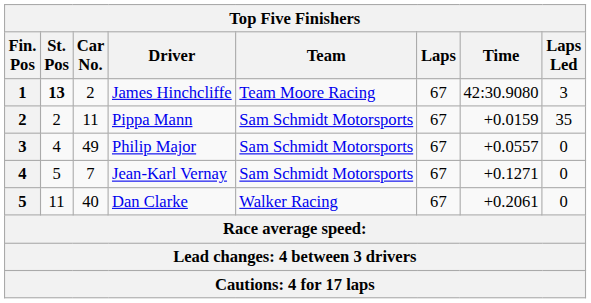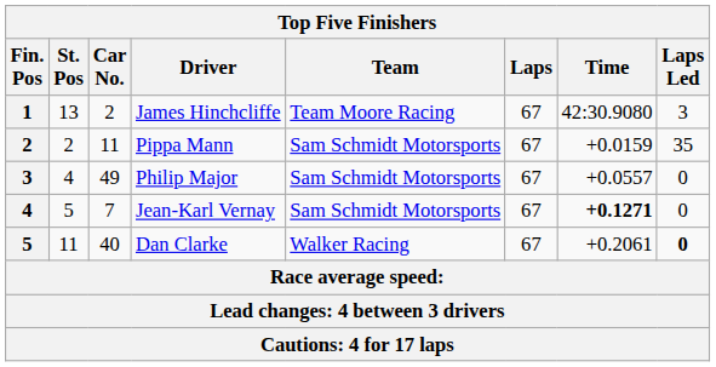James Hinchcliffe | St. Pos: bold -> normal
Jean-Karl Vernay | Time: normal -> bold
Dan Clarke | Laps Led: normal -> bold
